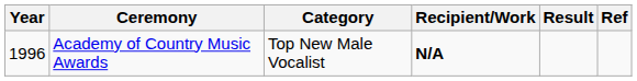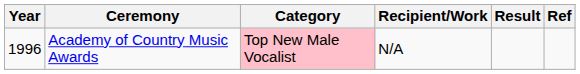Academy of Country Music Awards | Category: no background -> pink background
Academy of Country Music Awards | Recipient/Work: bold -> normal
